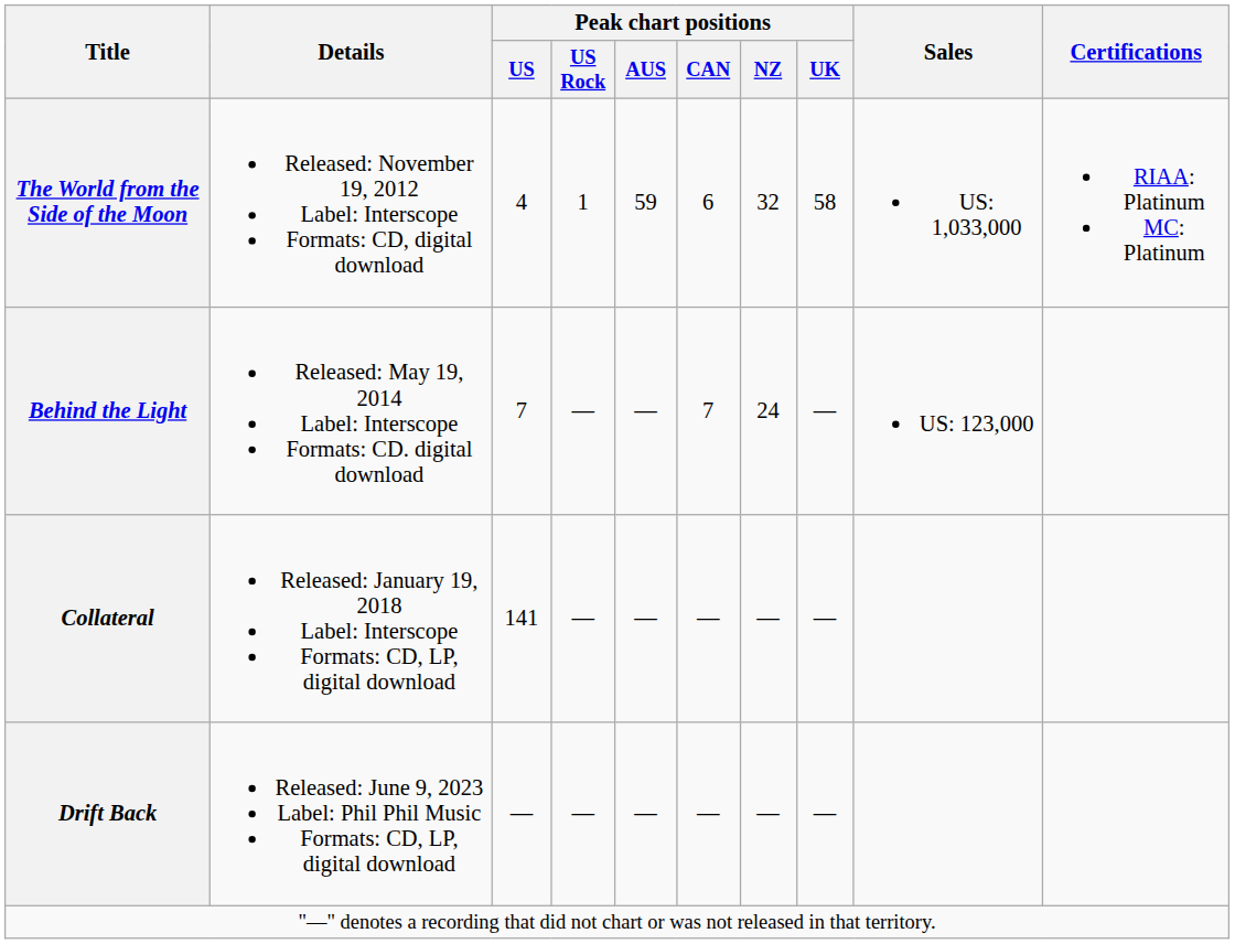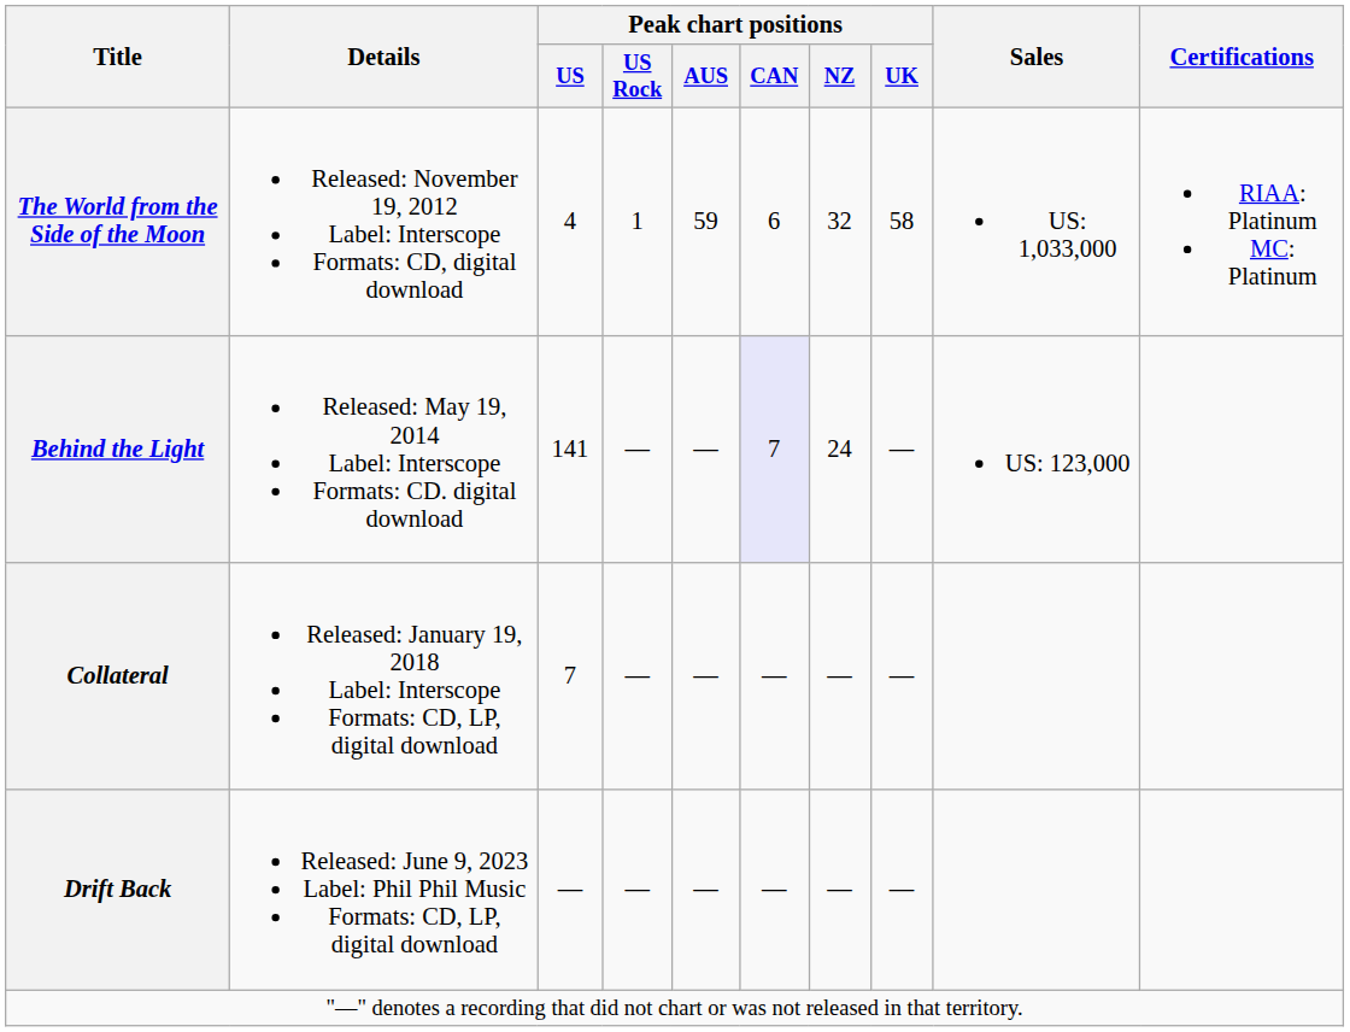Behind the Light | Peak chart positions / US: 7 -> 141
Behind the Light | Peak chart positions / CAN: no background -> lavender background
Collateral | Peak chart positions / US: 141 -> 7
